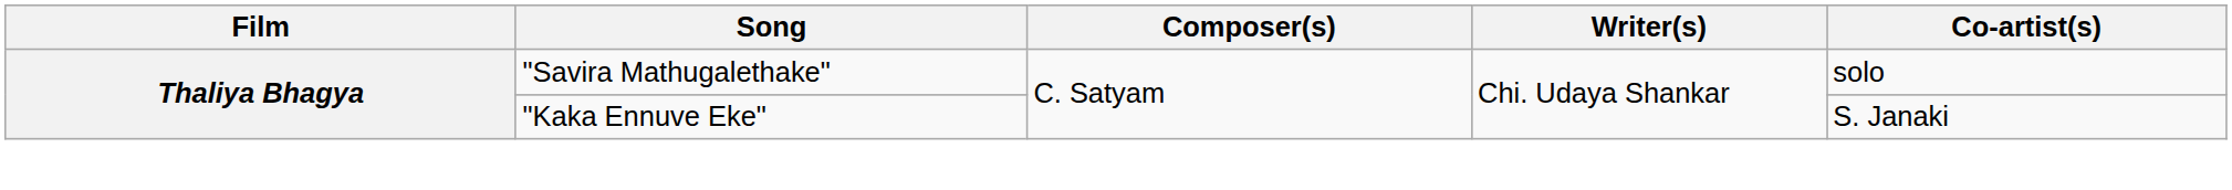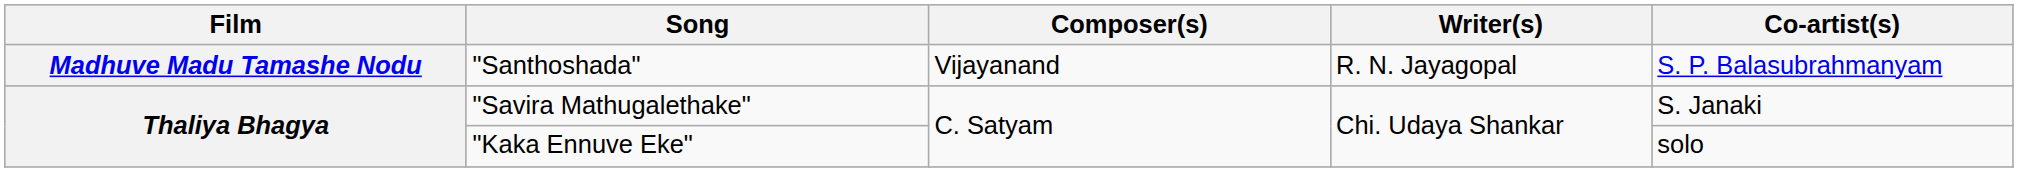+ row: Madhuve Madu Tamashe Nodu | "Santhoshada" | Vijayanand | R. N. Jayagopal | S. P. Balasubrahmanyam
"Savira Mathugalethake" | Co-artist(s): solo -> S. Janaki
"Kaka Ennuve Eke" | Co-artist(s): S. Janaki -> solo
